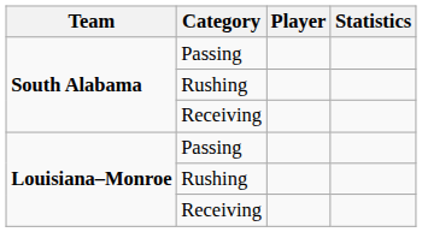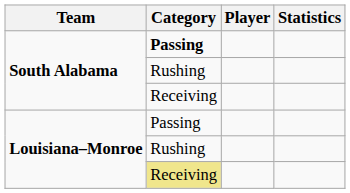South Alabama / Passing | Category: normal -> bold
Louisiana–Monroe / Receiving | Category: no background -> khaki background
